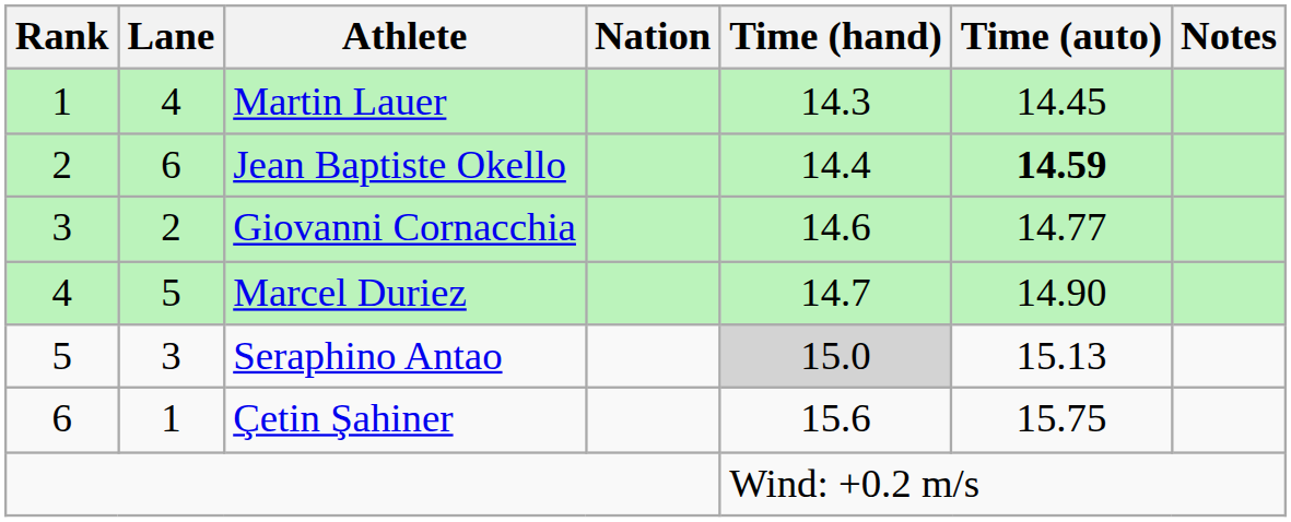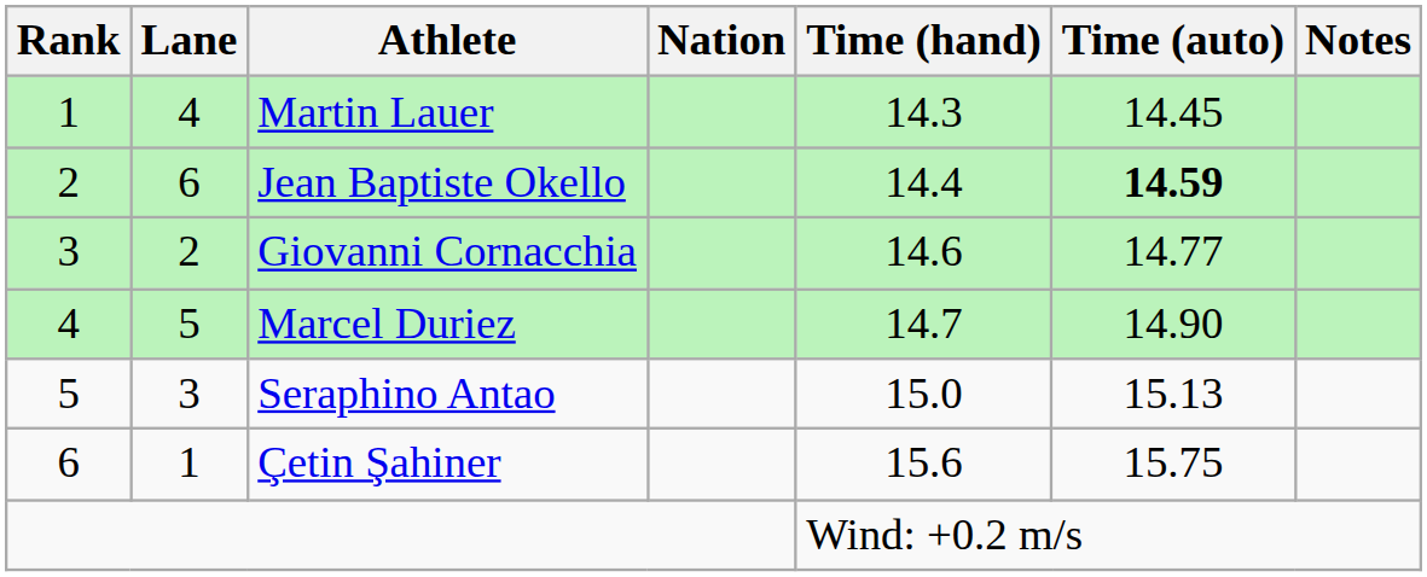Seraphino Antao | Time (hand): lightgrey background -> no background
